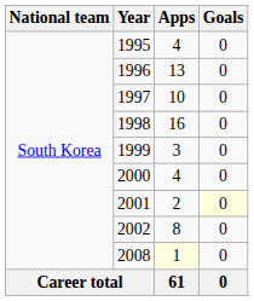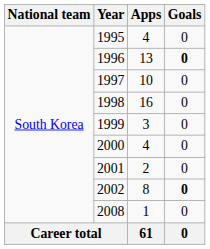1996 | Goals: normal -> bold
2001 | Goals: lightyellow background -> no background
2002 | Goals: normal -> bold
2008 | Apps: lightyellow background -> no background
